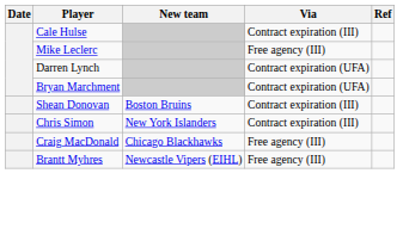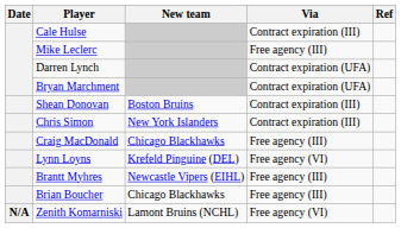+ row: Lynn Loyns | Krefeld Pinguine (DEL) | Free agency (VI)
+ row: Brian Boucher | Chicago Blackhawks | Free agency (III)
+ row: N/A | Zenith Komarniski | Lamont Bruins (NCHL) | Free agency (VI)
